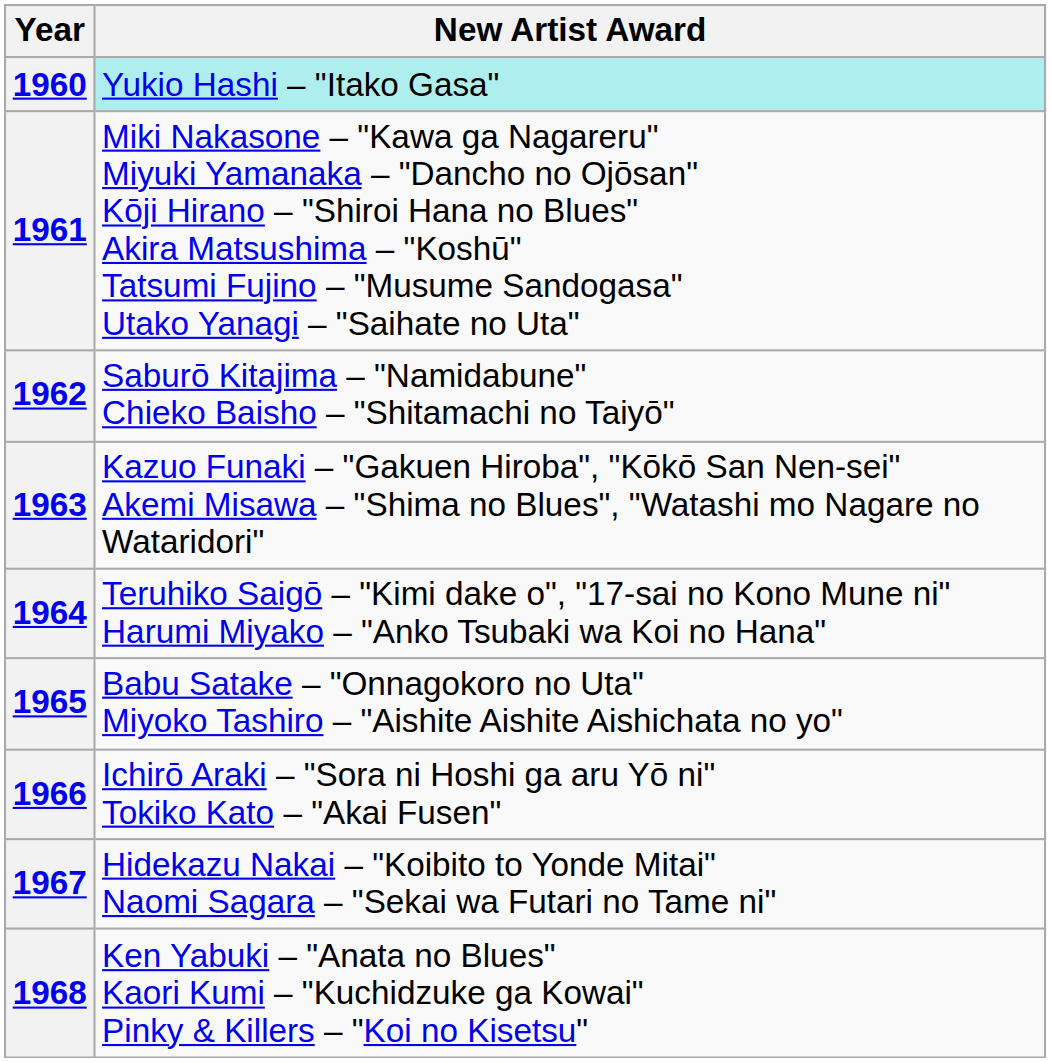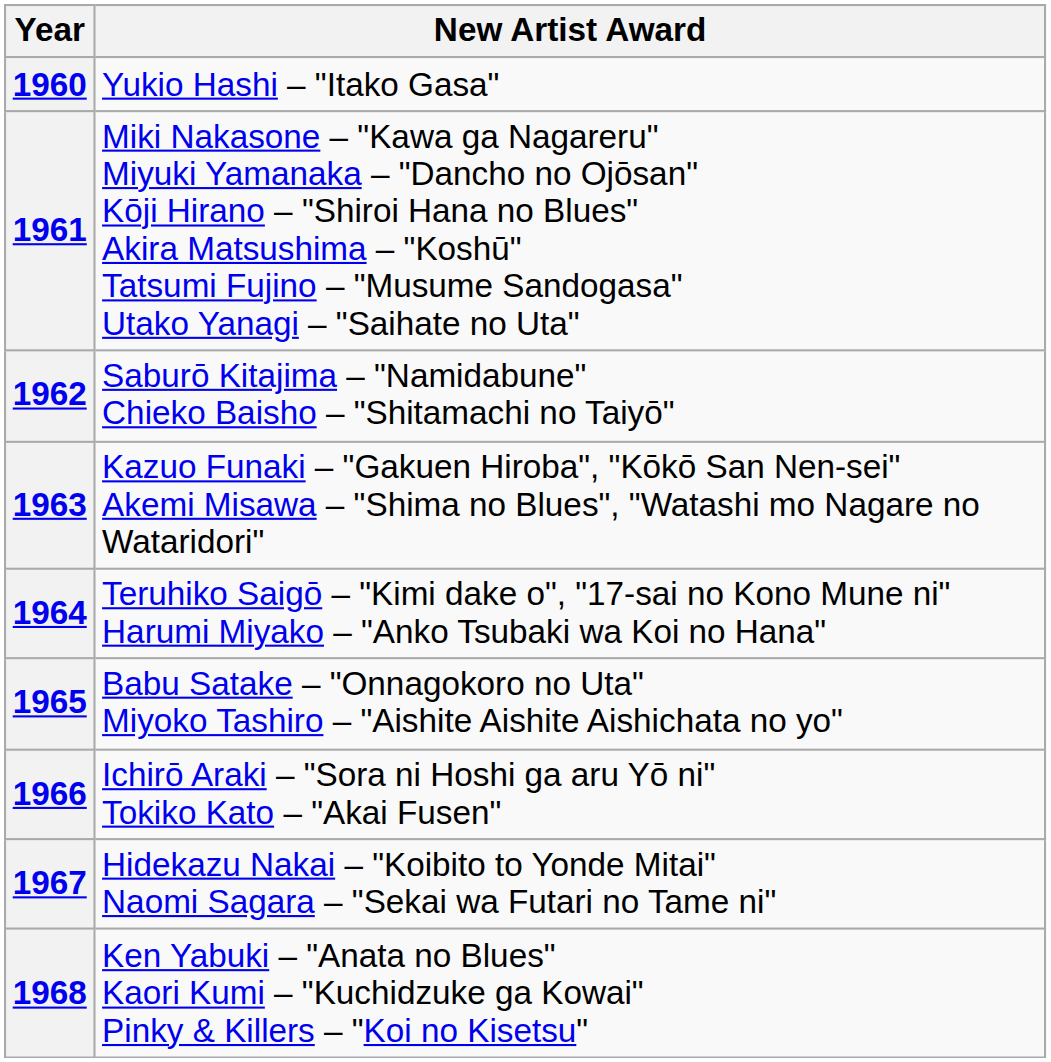1960 | New Artist Award: paleturquoise background -> no background
